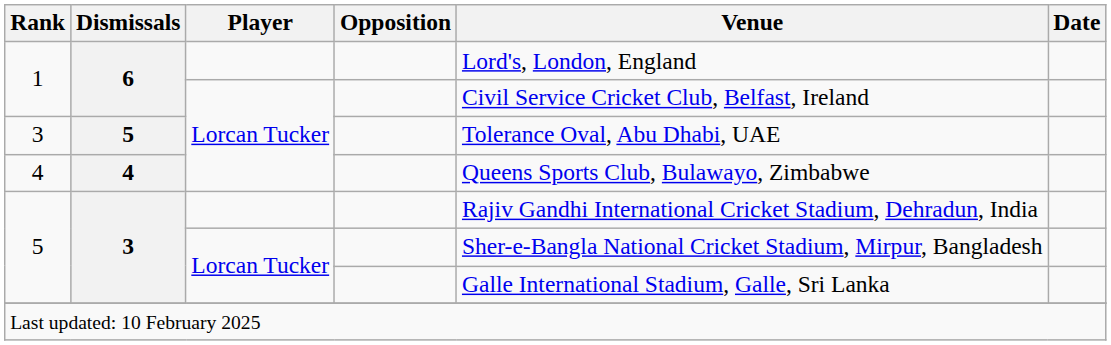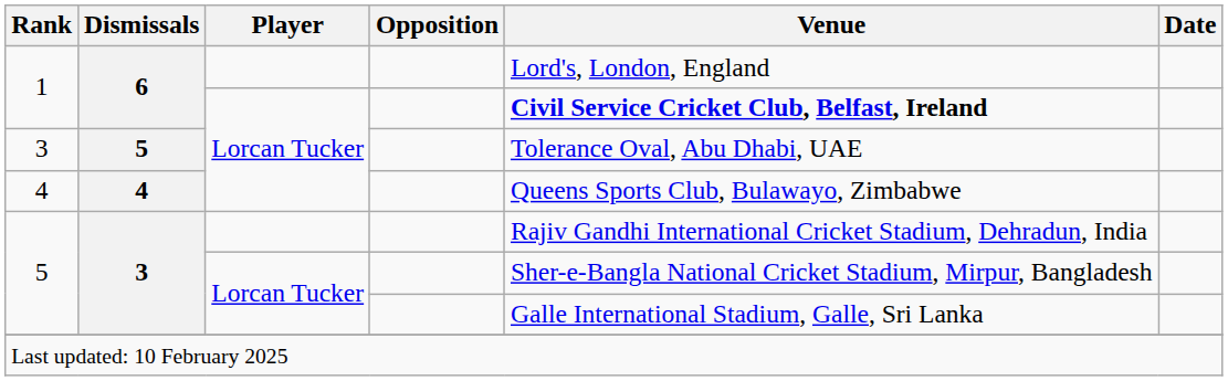1 / Lorcan Tucker | Venue: normal -> bold
